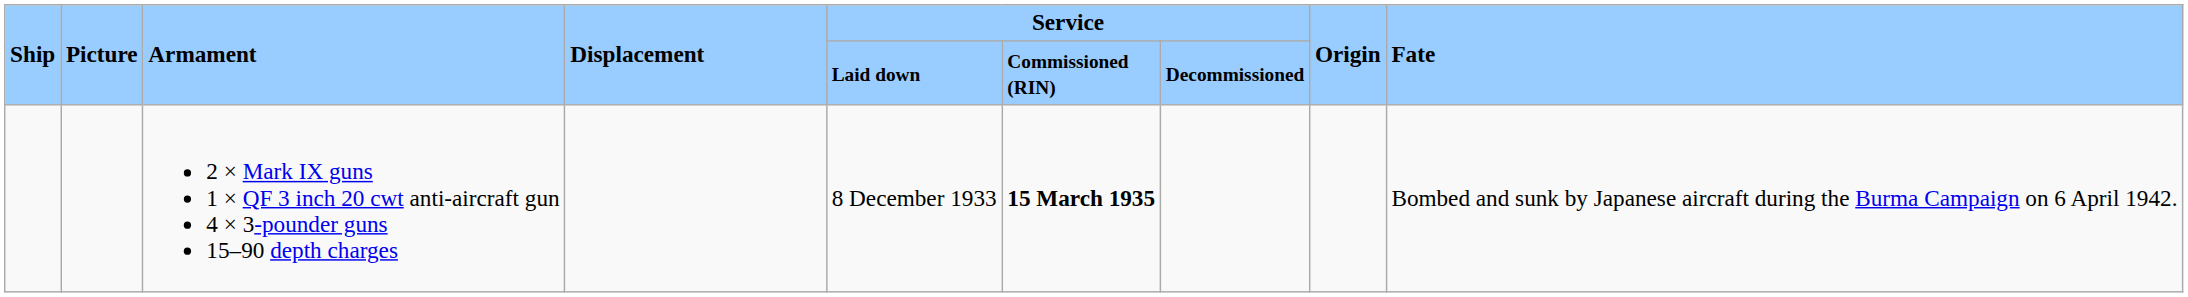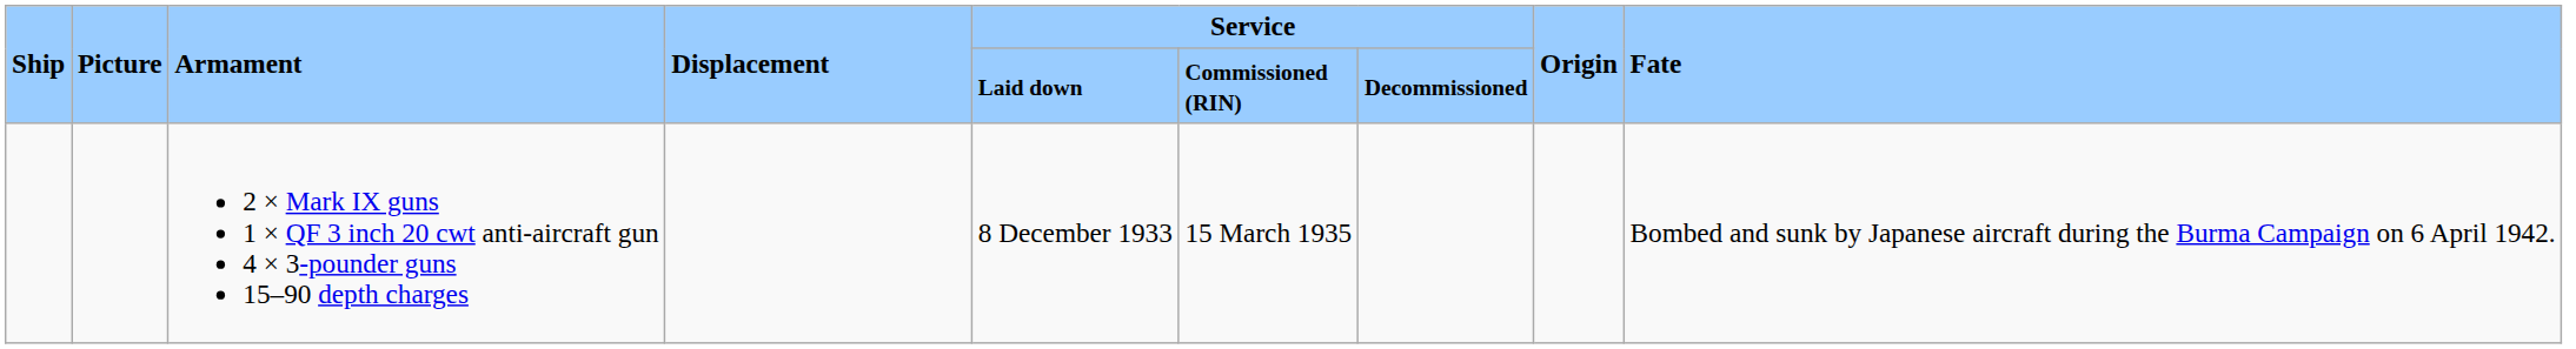row 3 | Service / Commissioned (RIN): bold -> normal
